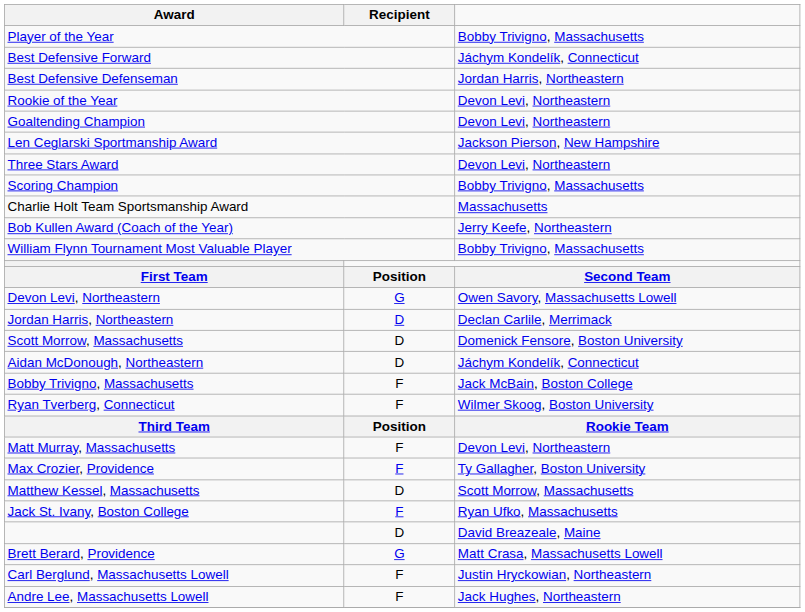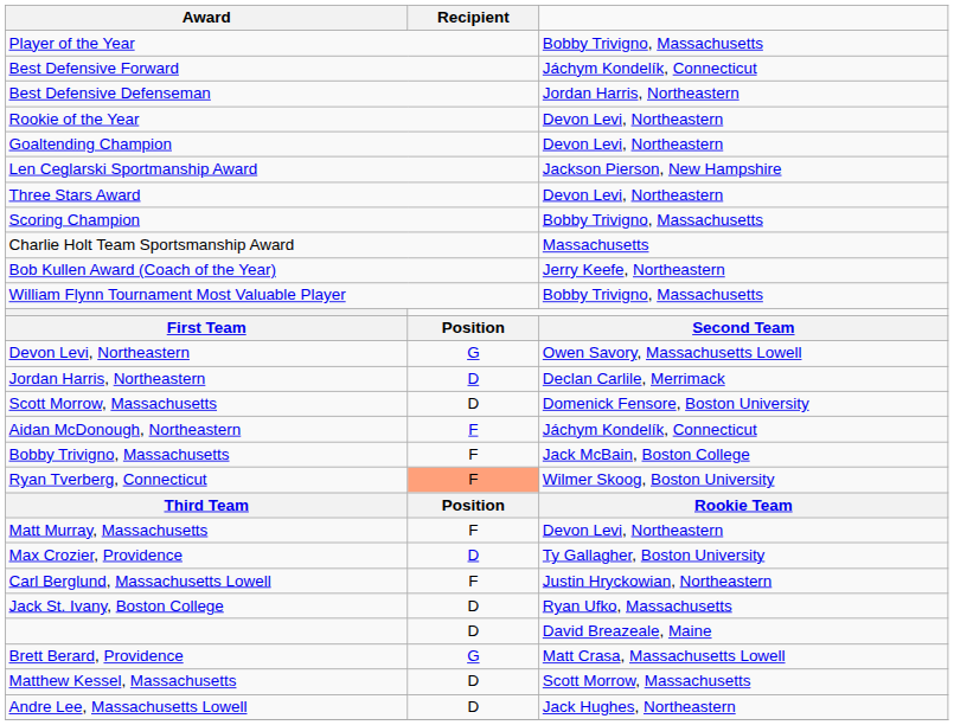Aidan McDonough, Northeastern | Recipient: D -> F
Ryan Tverberg, Connecticut | Recipient: no background -> lightsalmon background
Max Crozier, Providence | Recipient: F -> D
rows swapped: Matthew Kessel, Massachusetts <-> Carl Berglund, Massachusetts Lowell
Jack St. Ivany, Boston College | Recipient: F -> D
Andre Lee, Massachusetts Lowell | Recipient: F -> D
